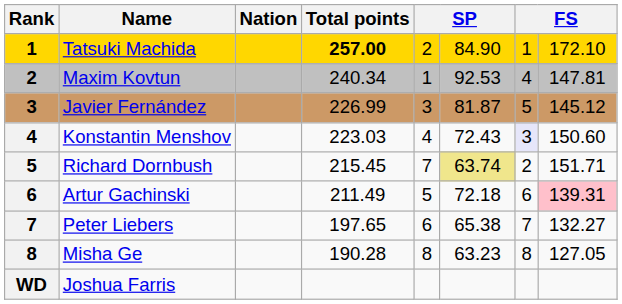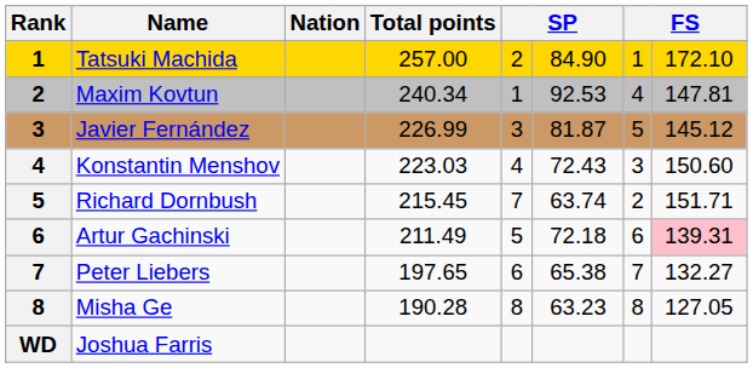Tatsuki Machida | Total points: bold -> normal
Konstantin Menshov | column 7: lavender background -> no background
Richard Dornbush | column 6: khaki background -> no background
